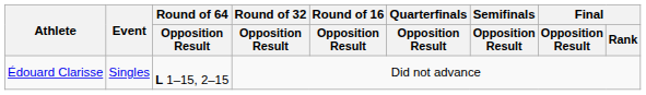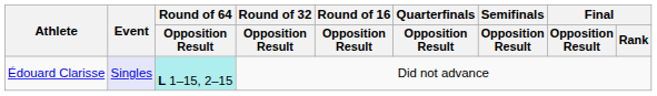Édouard Clarisse | Event: no background -> lavender background
Édouard Clarisse | Round of 64 / Opposition Result: no background -> paleturquoise background
